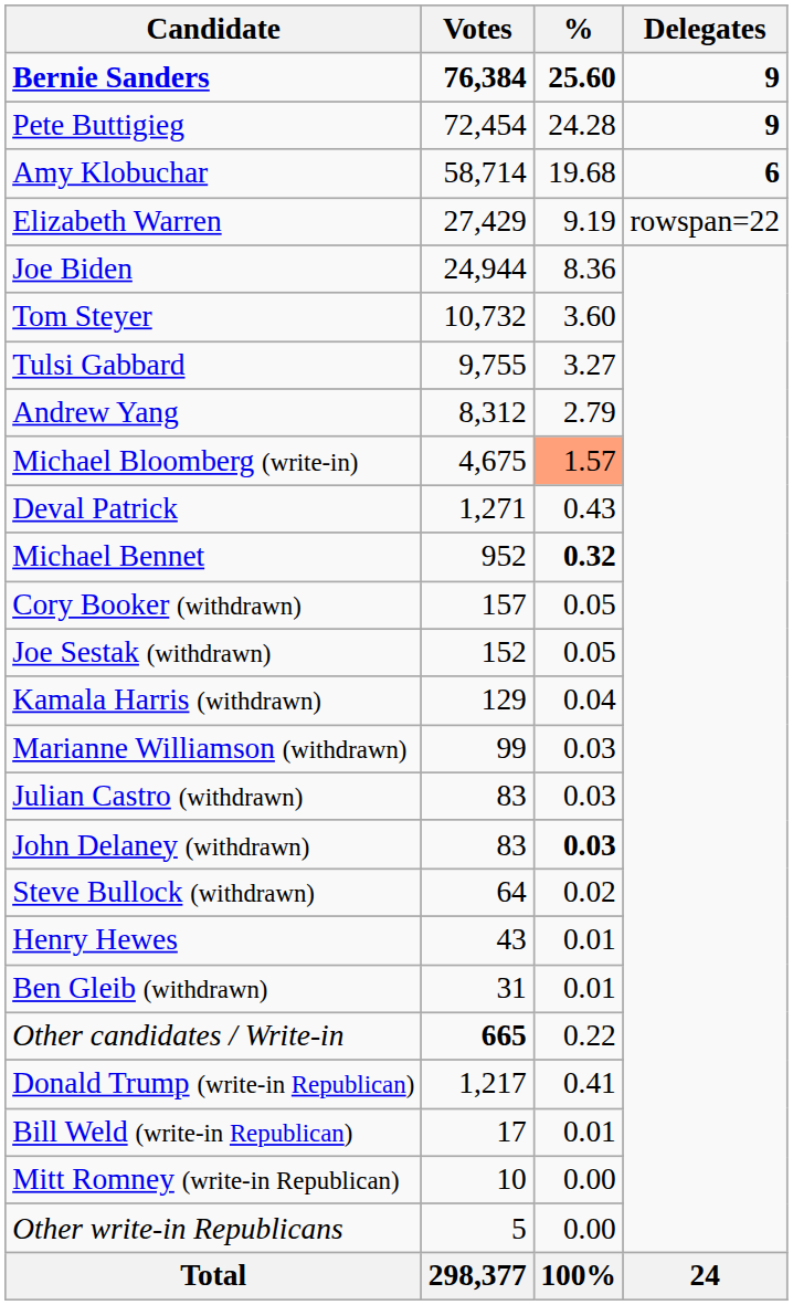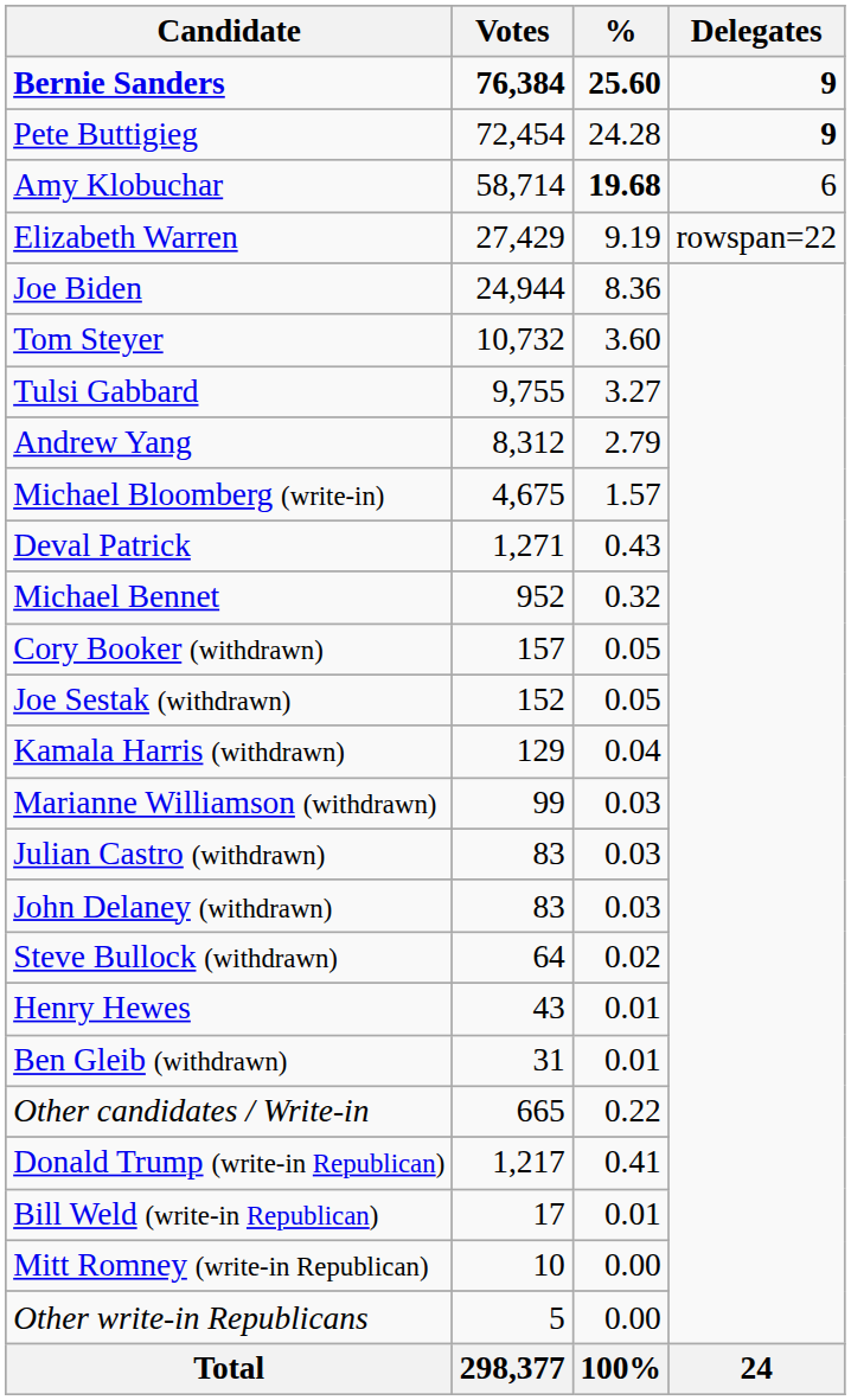Amy Klobuchar | %: normal -> bold
Amy Klobuchar | Delegates: bold -> normal
Michael Bloomberg (write-in) | %: lightsalmon background -> no background
Michael Bennet | %: bold -> normal
John Delaney (withdrawn) | %: bold -> normal
Other candidates / Write-in | Votes: bold -> normal
